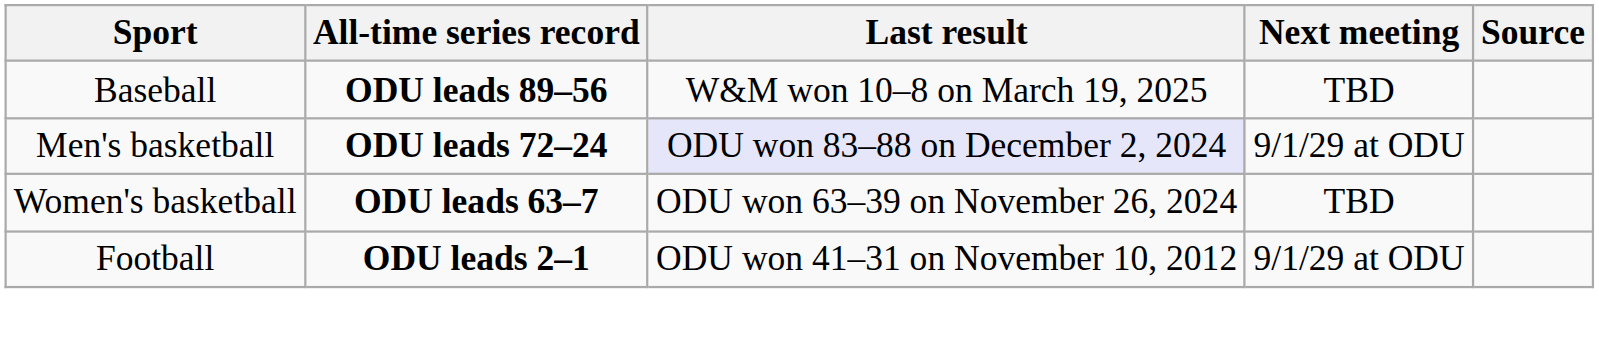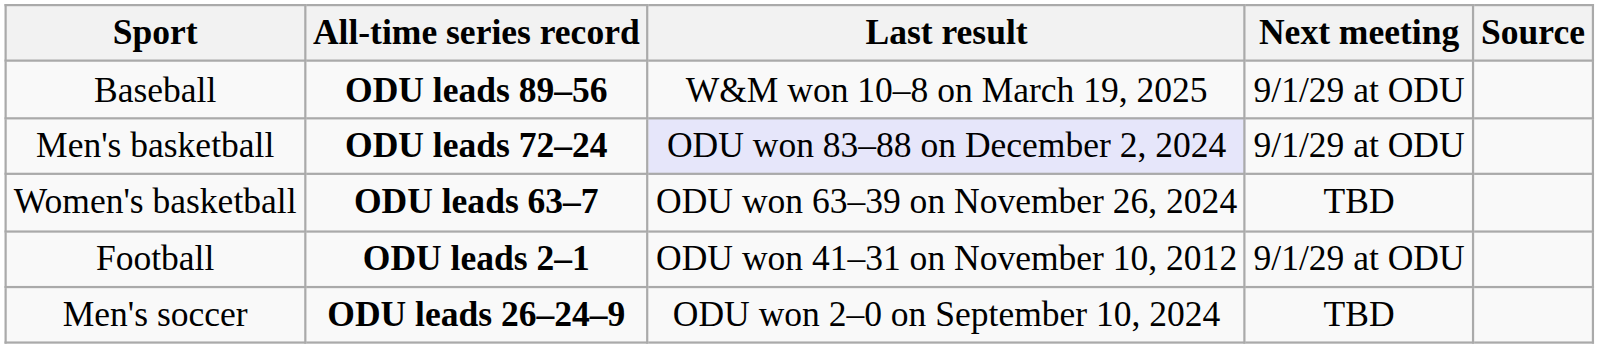Baseball | Next meeting: TBD -> 9/1/29 at ODU
+ row: Men's soccer | ODU leads 26–24–9 | ODU won 2–0 on September 10, 2024 | TBD
